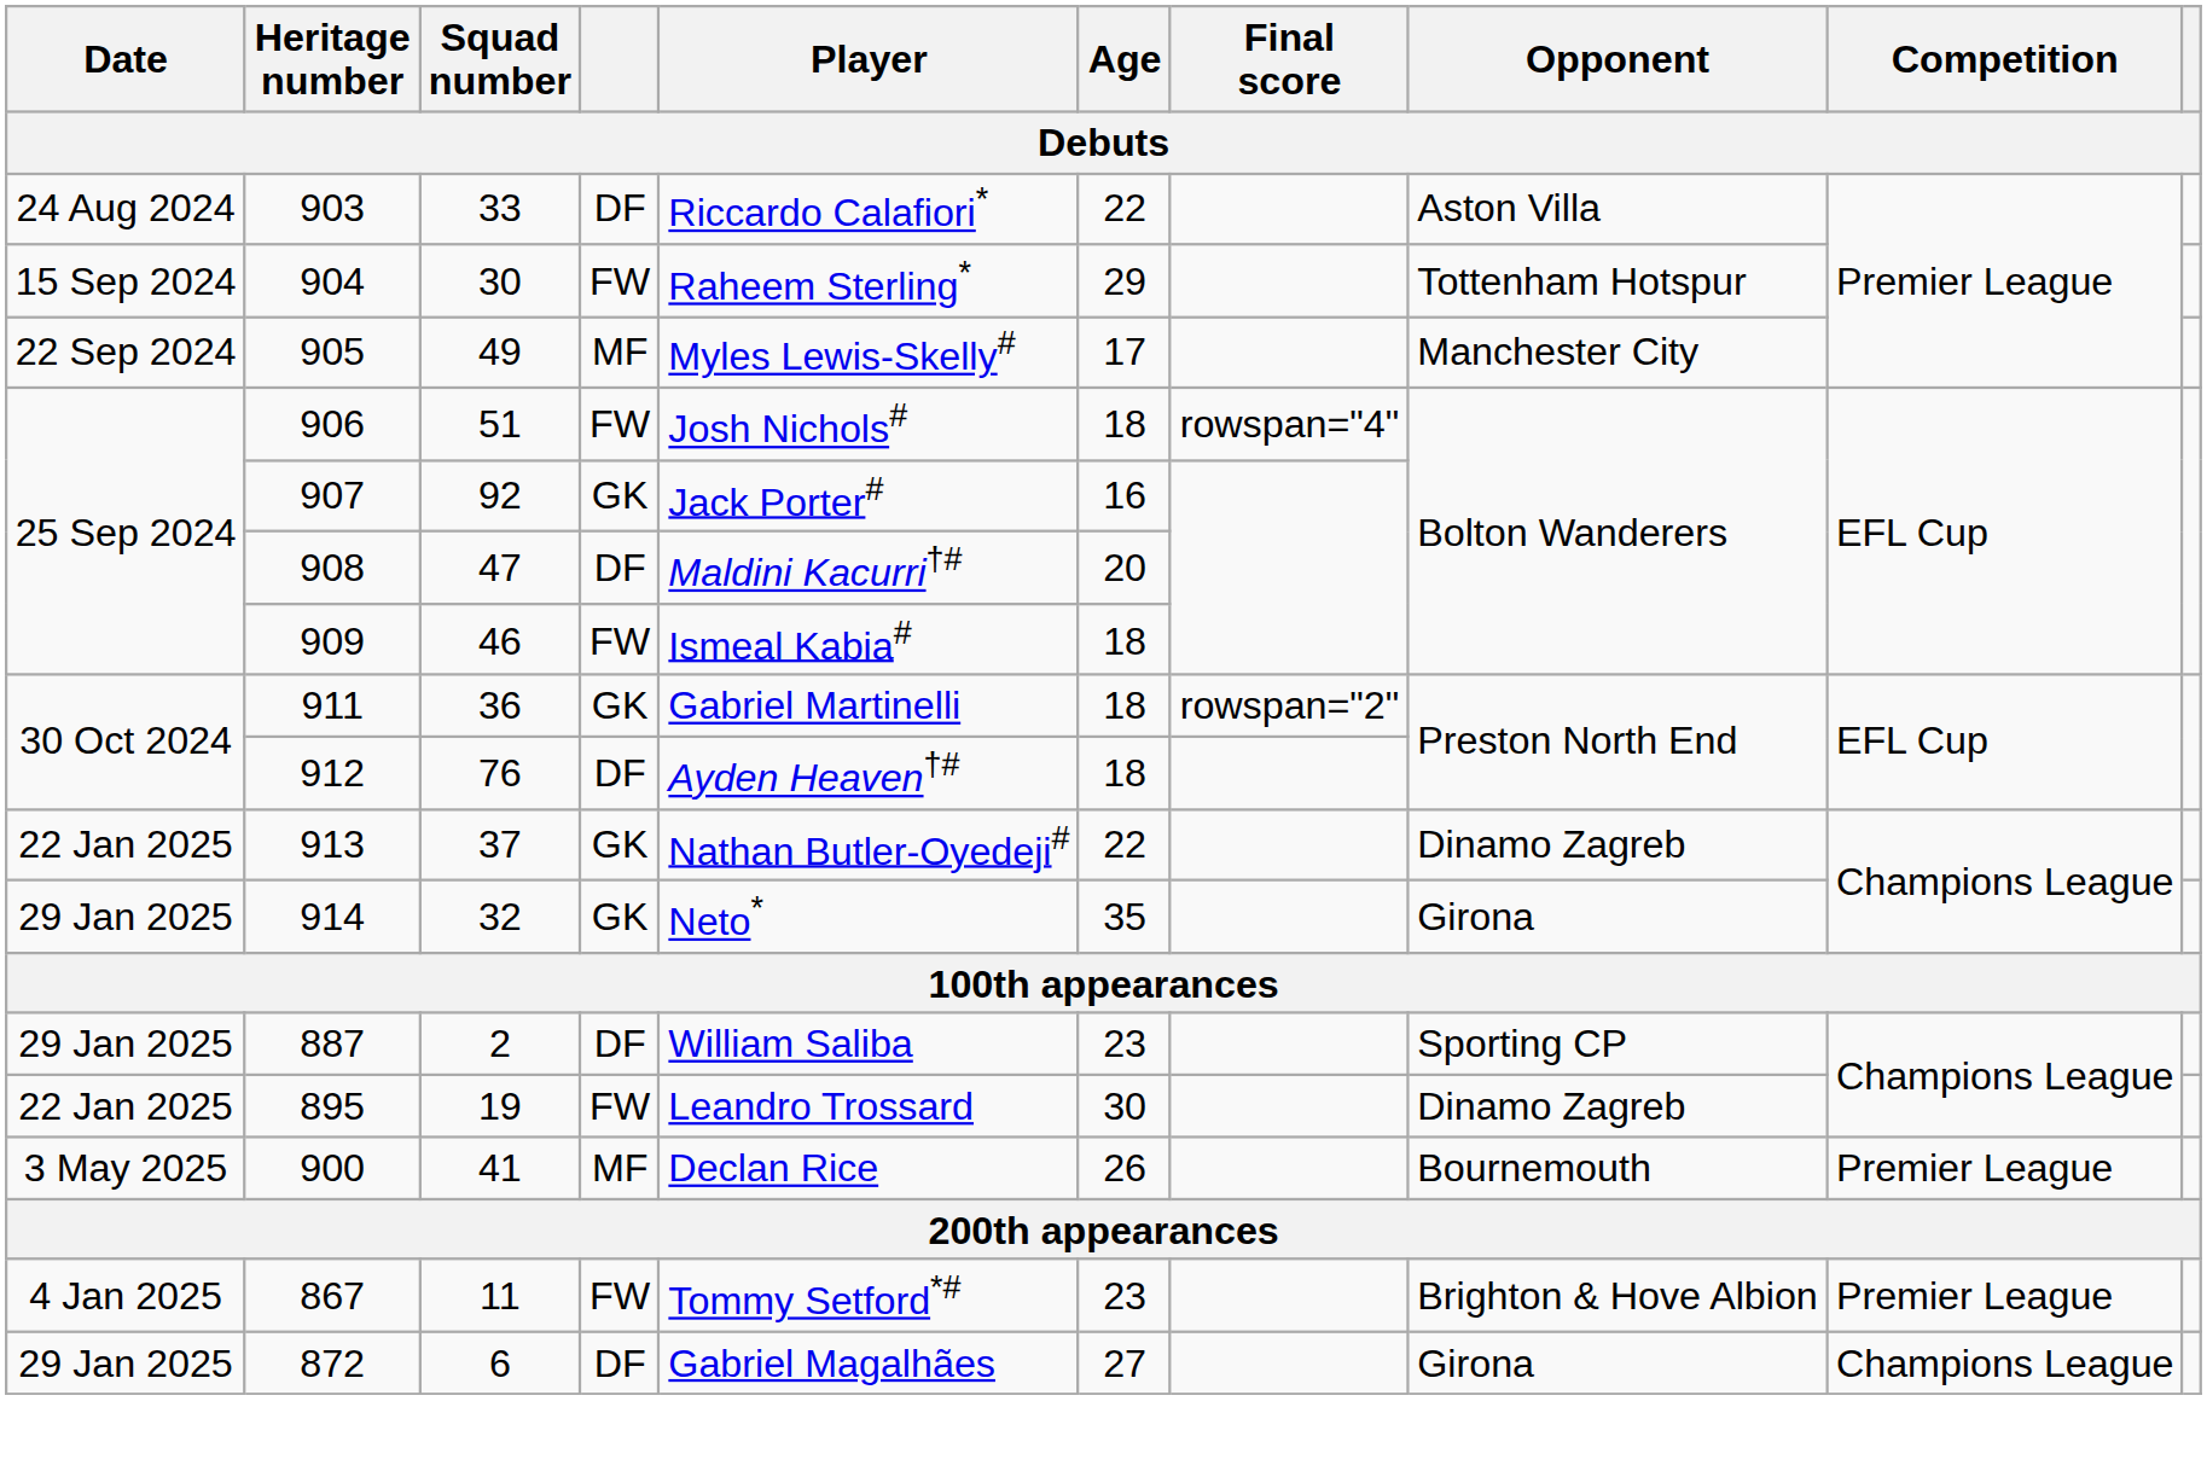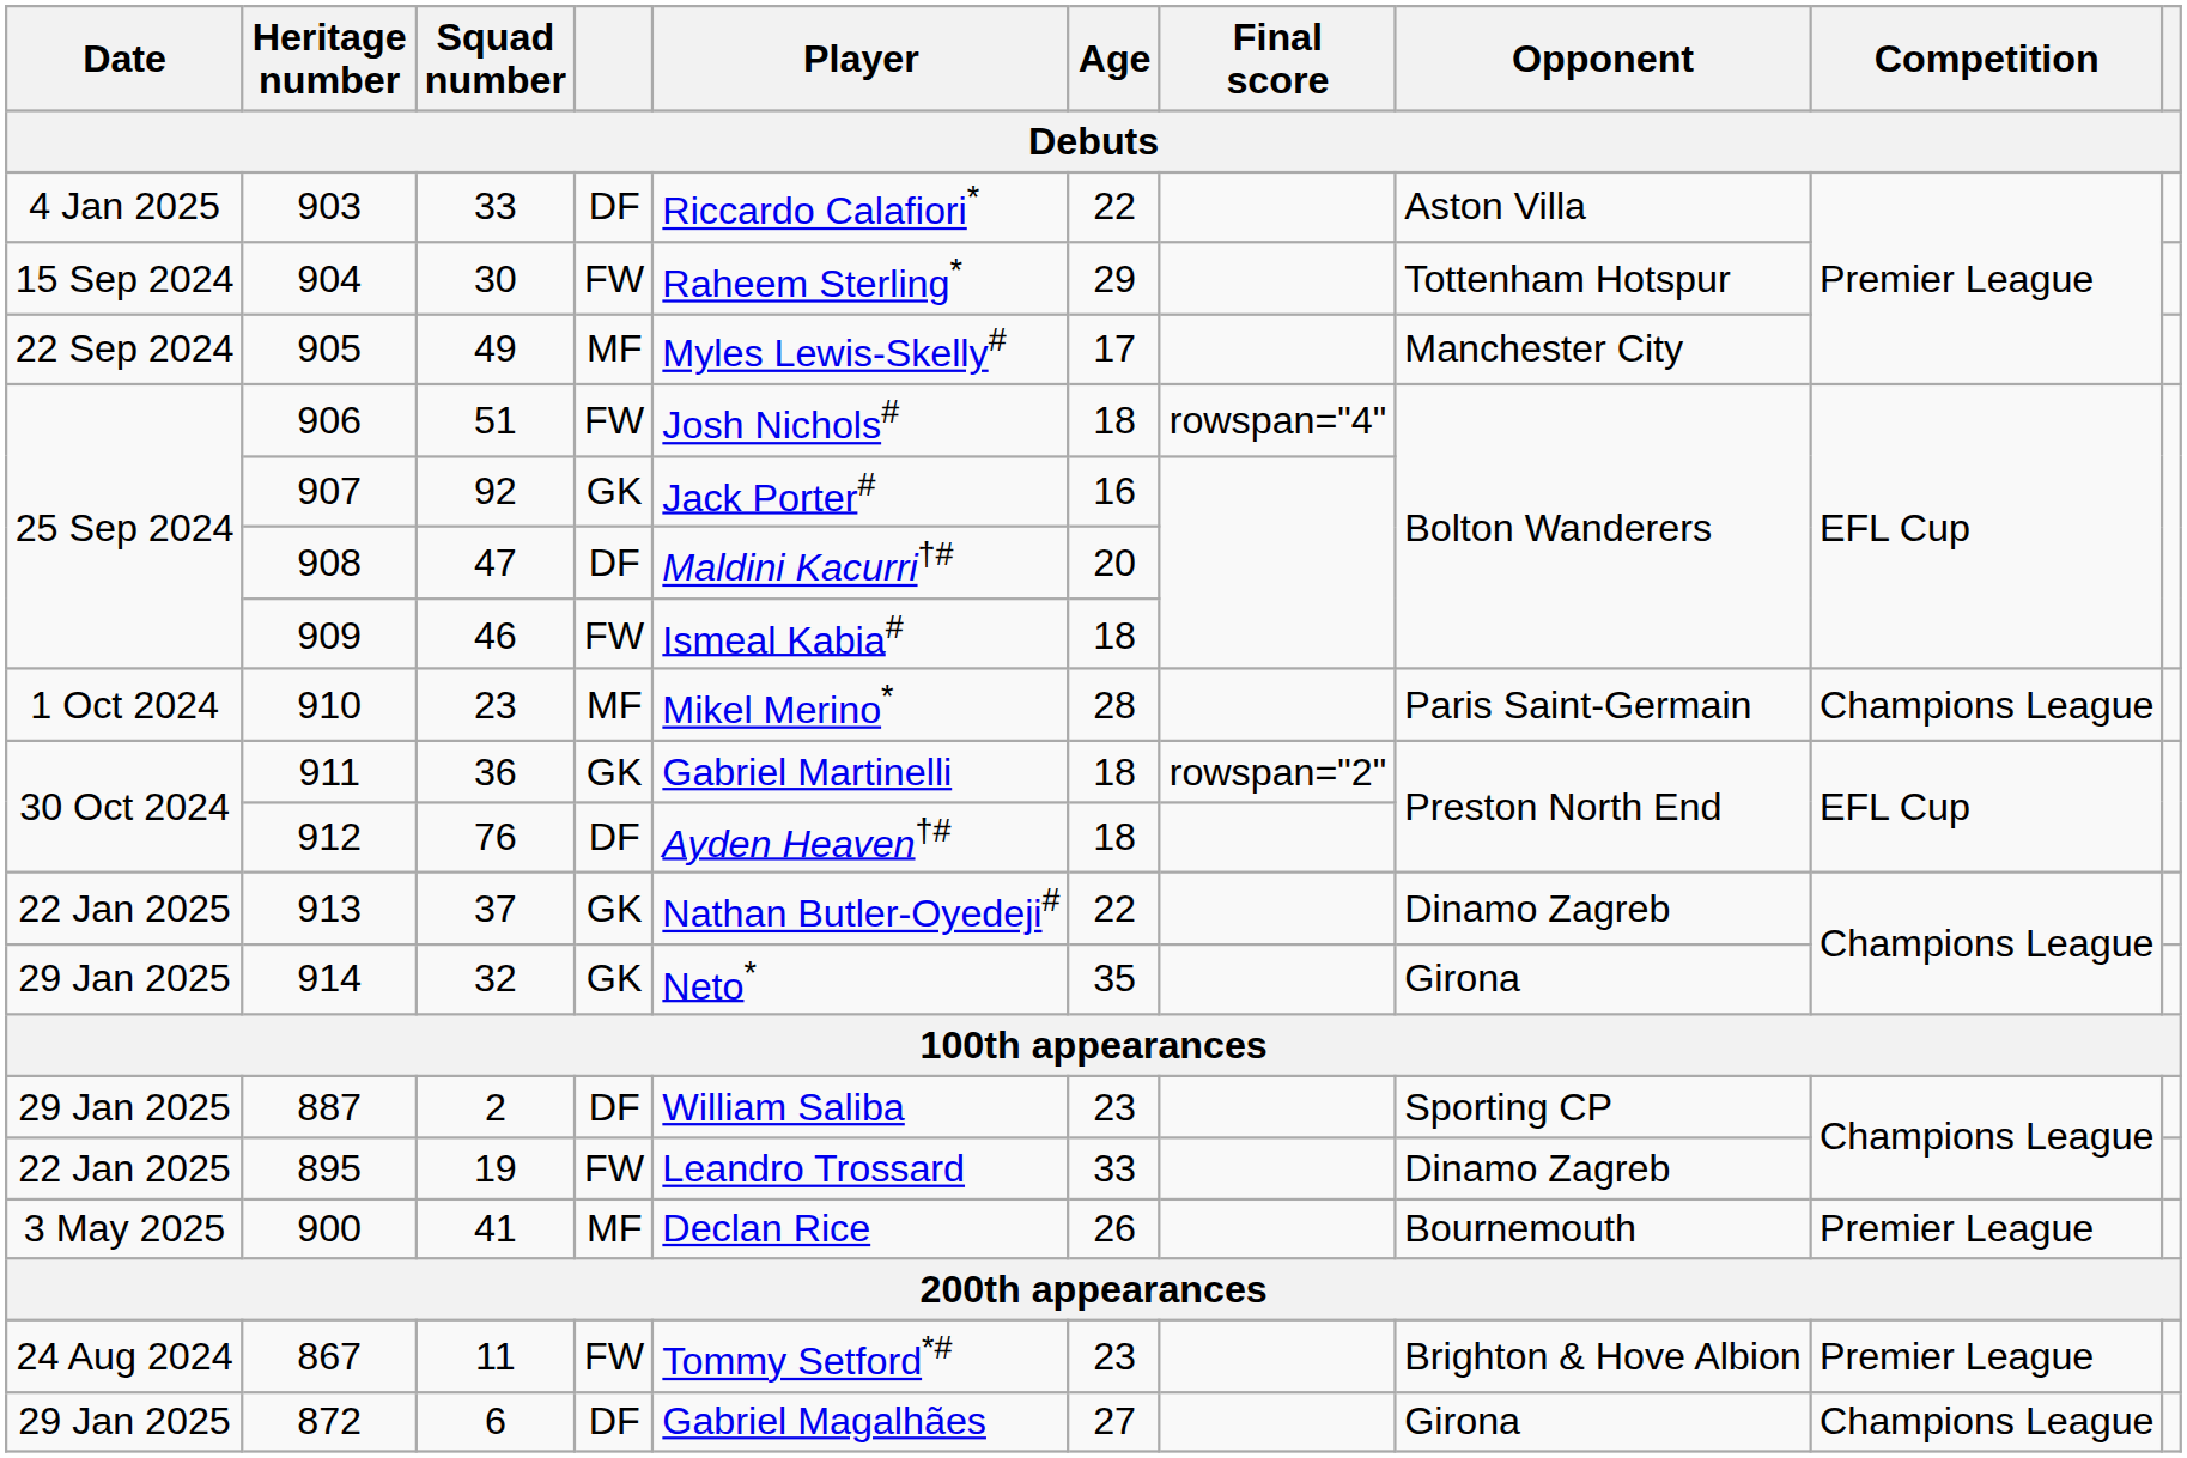903 | Date: 24 Aug 2024 -> 4 Jan 2025
+ row: 1 Oct 2024 | 910 | 23 | MF | Mikel Merino* | 28 | Paris Saint-Germain | Champions League
895 | Age: 30 -> 33
867 | Date: 4 Jan 2025 -> 24 Aug 2024
